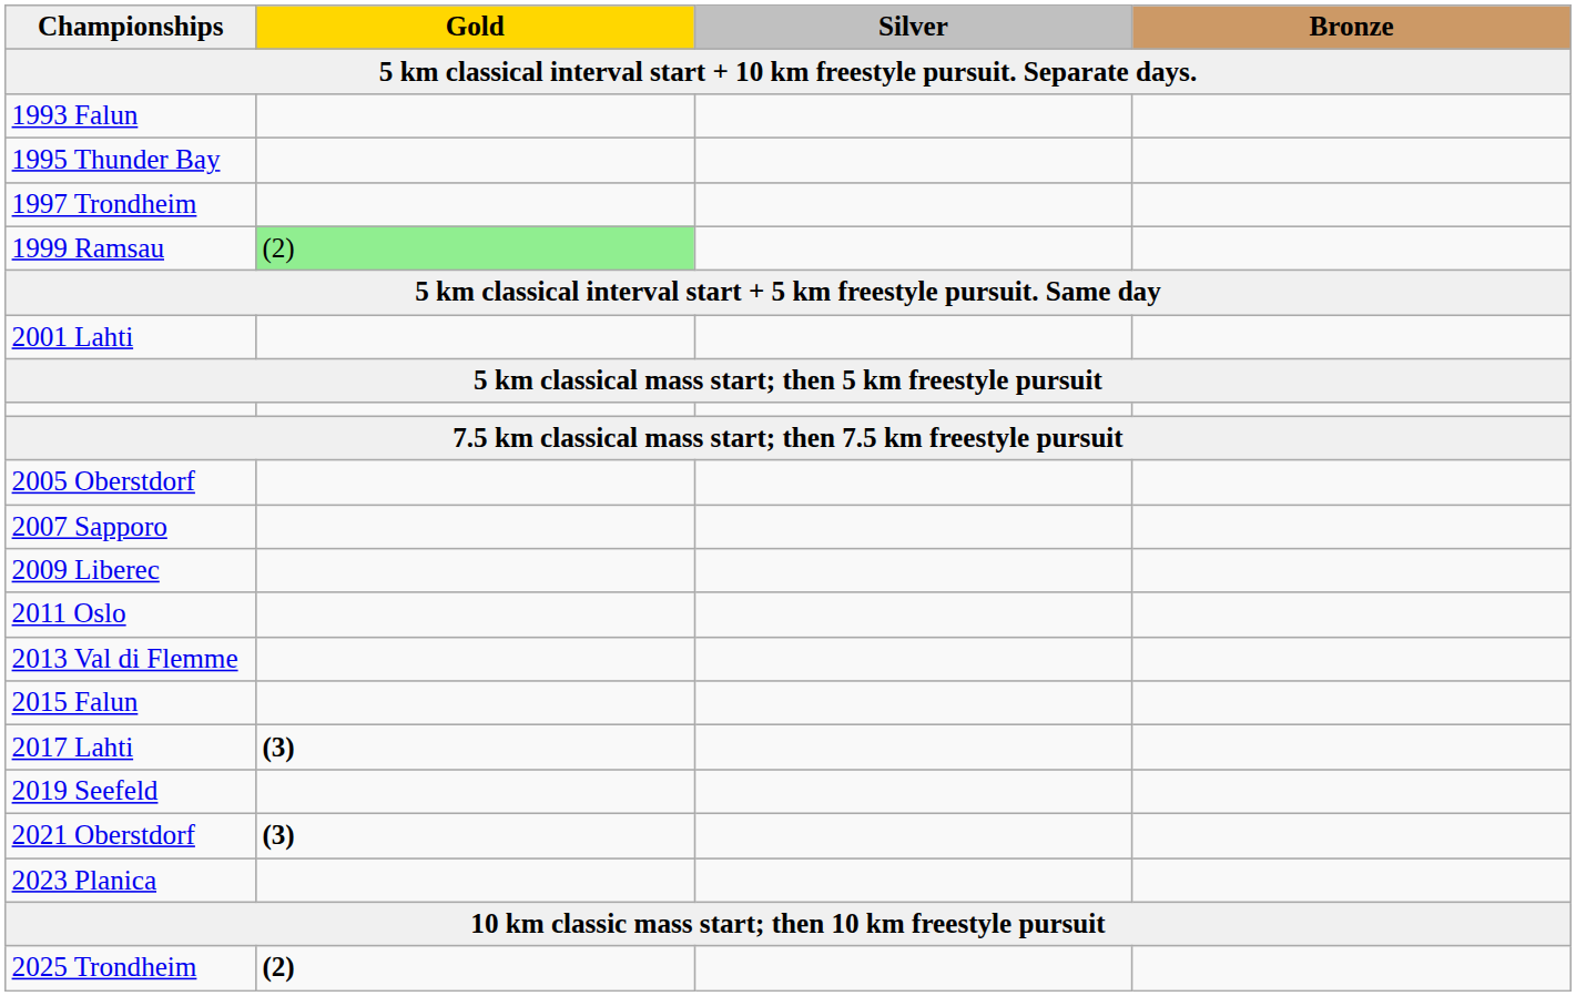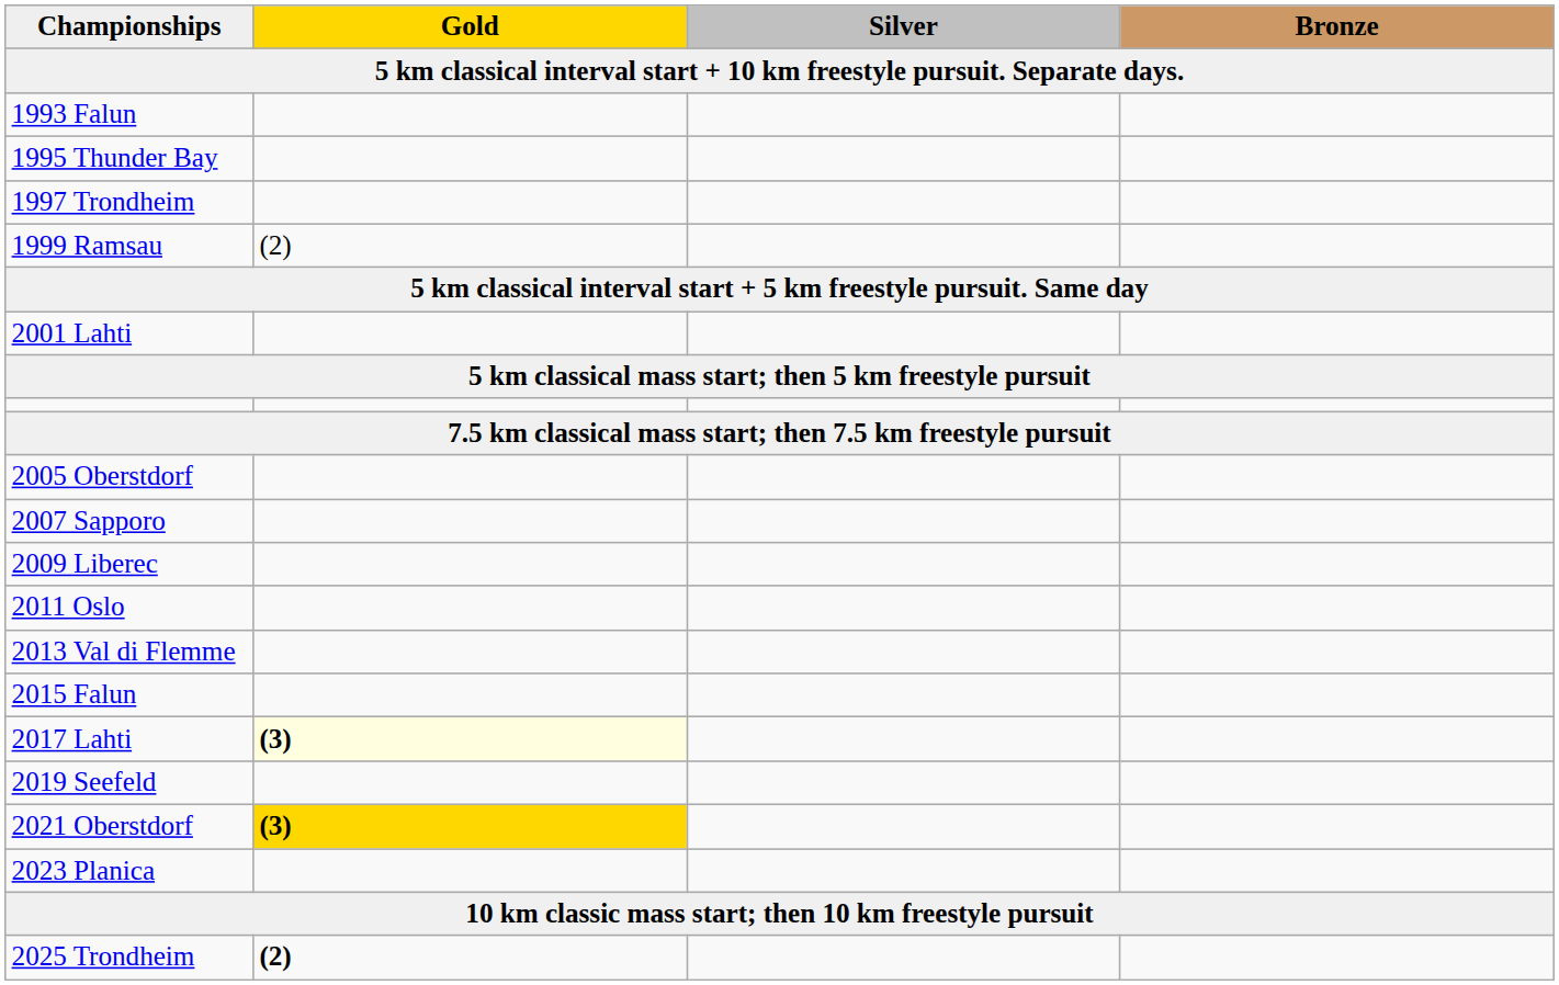1999 Ramsau | Gold: lightgreen background -> no background
2017 Lahti | Gold: no background -> lightyellow background
2021 Oberstdorf | Gold: no background -> gold background
